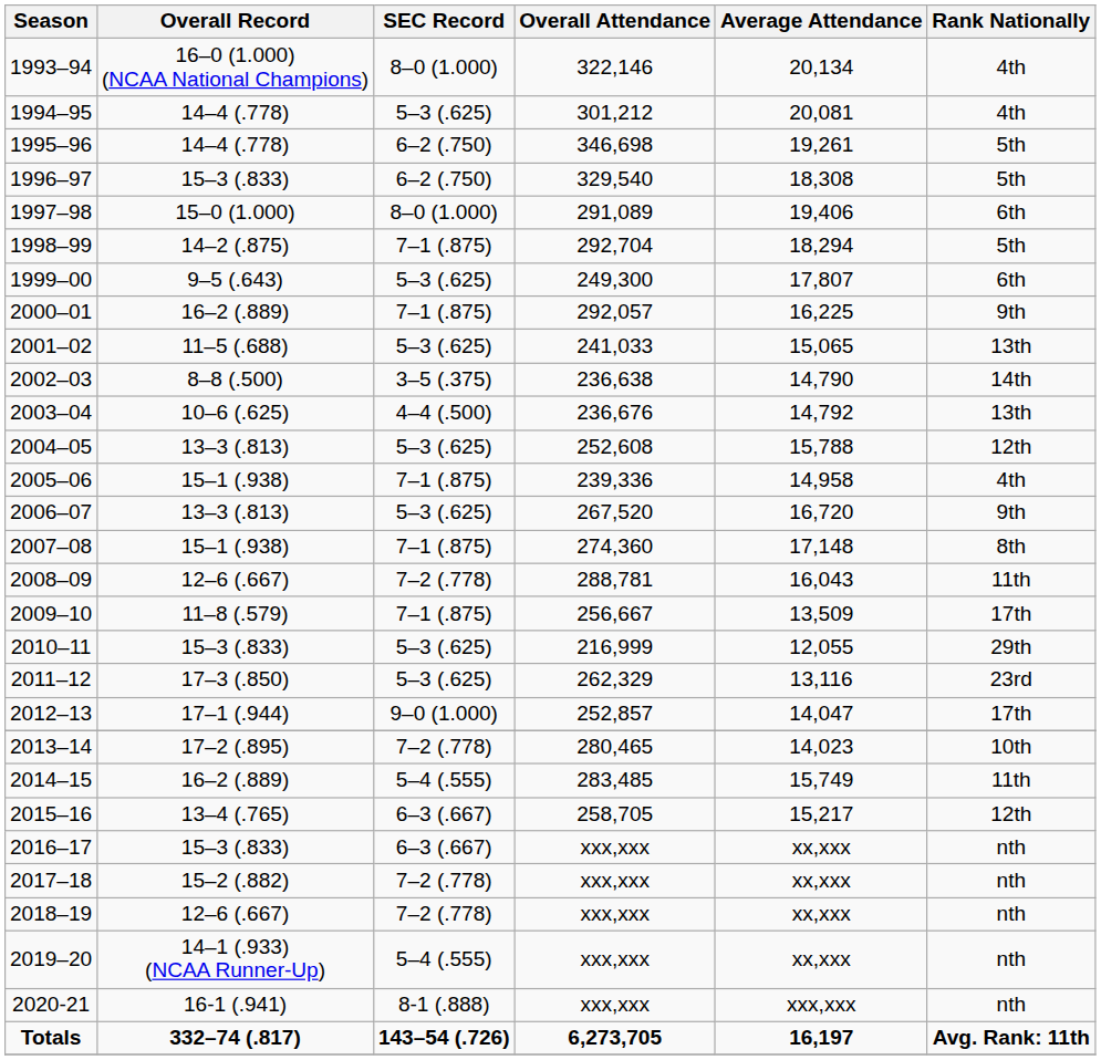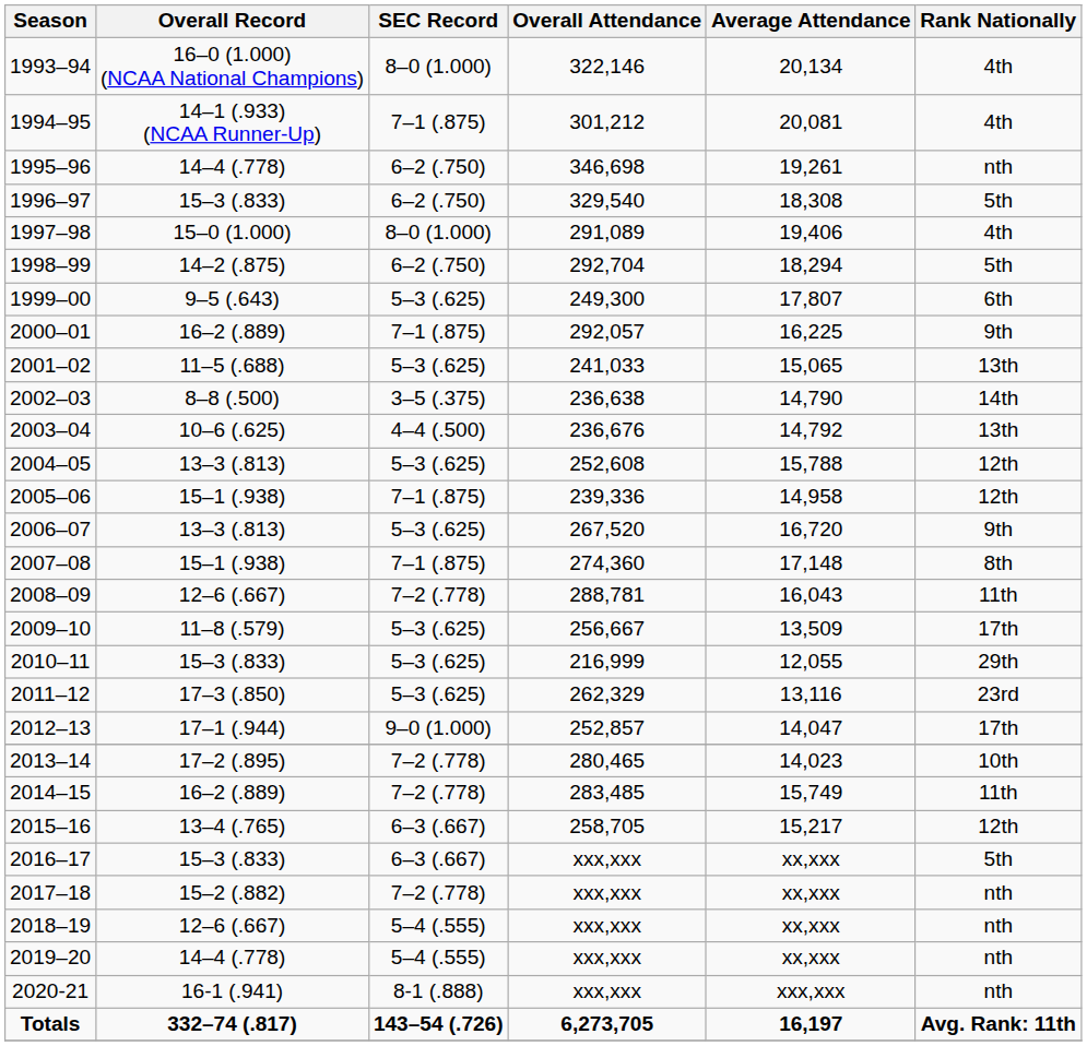1994–95 | Overall Record: 14–4 (.778) -> 14–1 (.933) (NCAA Runner-Up)
1994–95 | SEC Record: 5–3 (.625) -> 7–1 (.875)
1995–96 | Rank Nationally: 5th -> nth
1997–98 | Rank Nationally: 6th -> 4th
1998–99 | SEC Record: 7–1 (.875) -> 6–2 (.750)
2005–06 | Rank Nationally: 4th -> 12th
2009–10 | SEC Record: 7–1 (.875) -> 5–3 (.625)
2014–15 | SEC Record: 5–4 (.555) -> 7–2 (.778)
2016–17 | Rank Nationally: nth -> 5th
2018–19 | SEC Record: 7–2 (.778) -> 5–4 (.555)
2019–20 | Overall Record: 14–1 (.933) (NCAA Runner-Up) -> 14–4 (.778)
